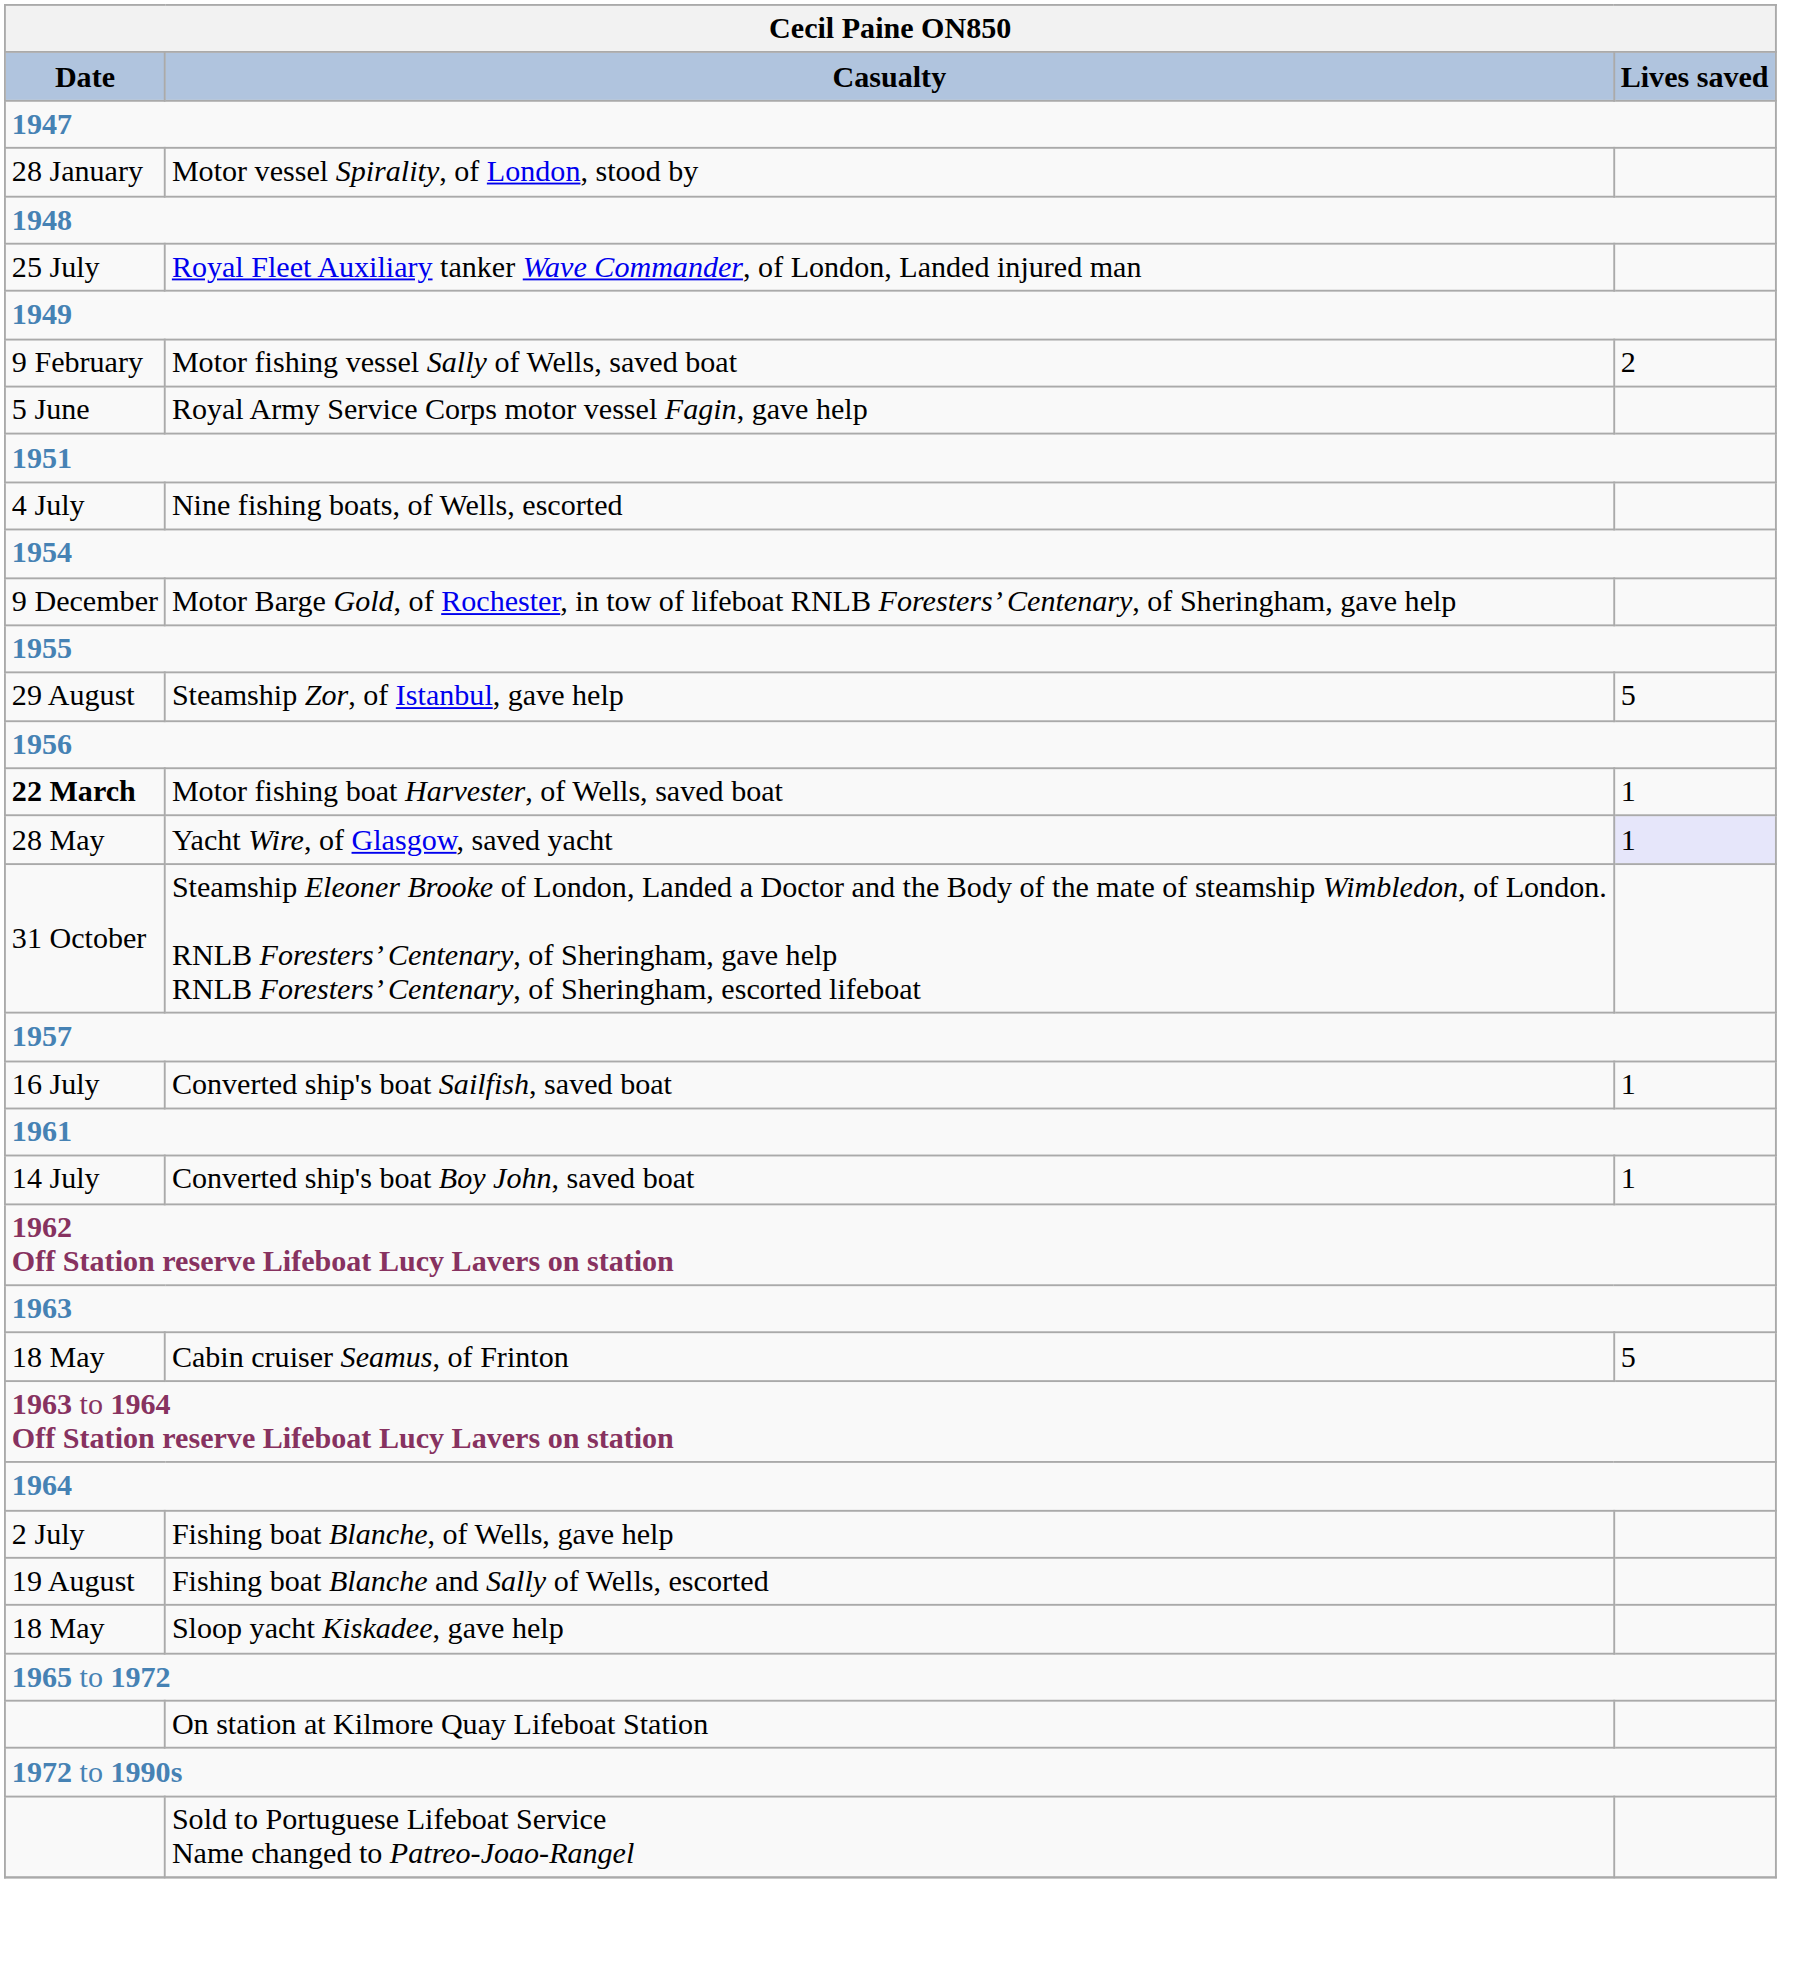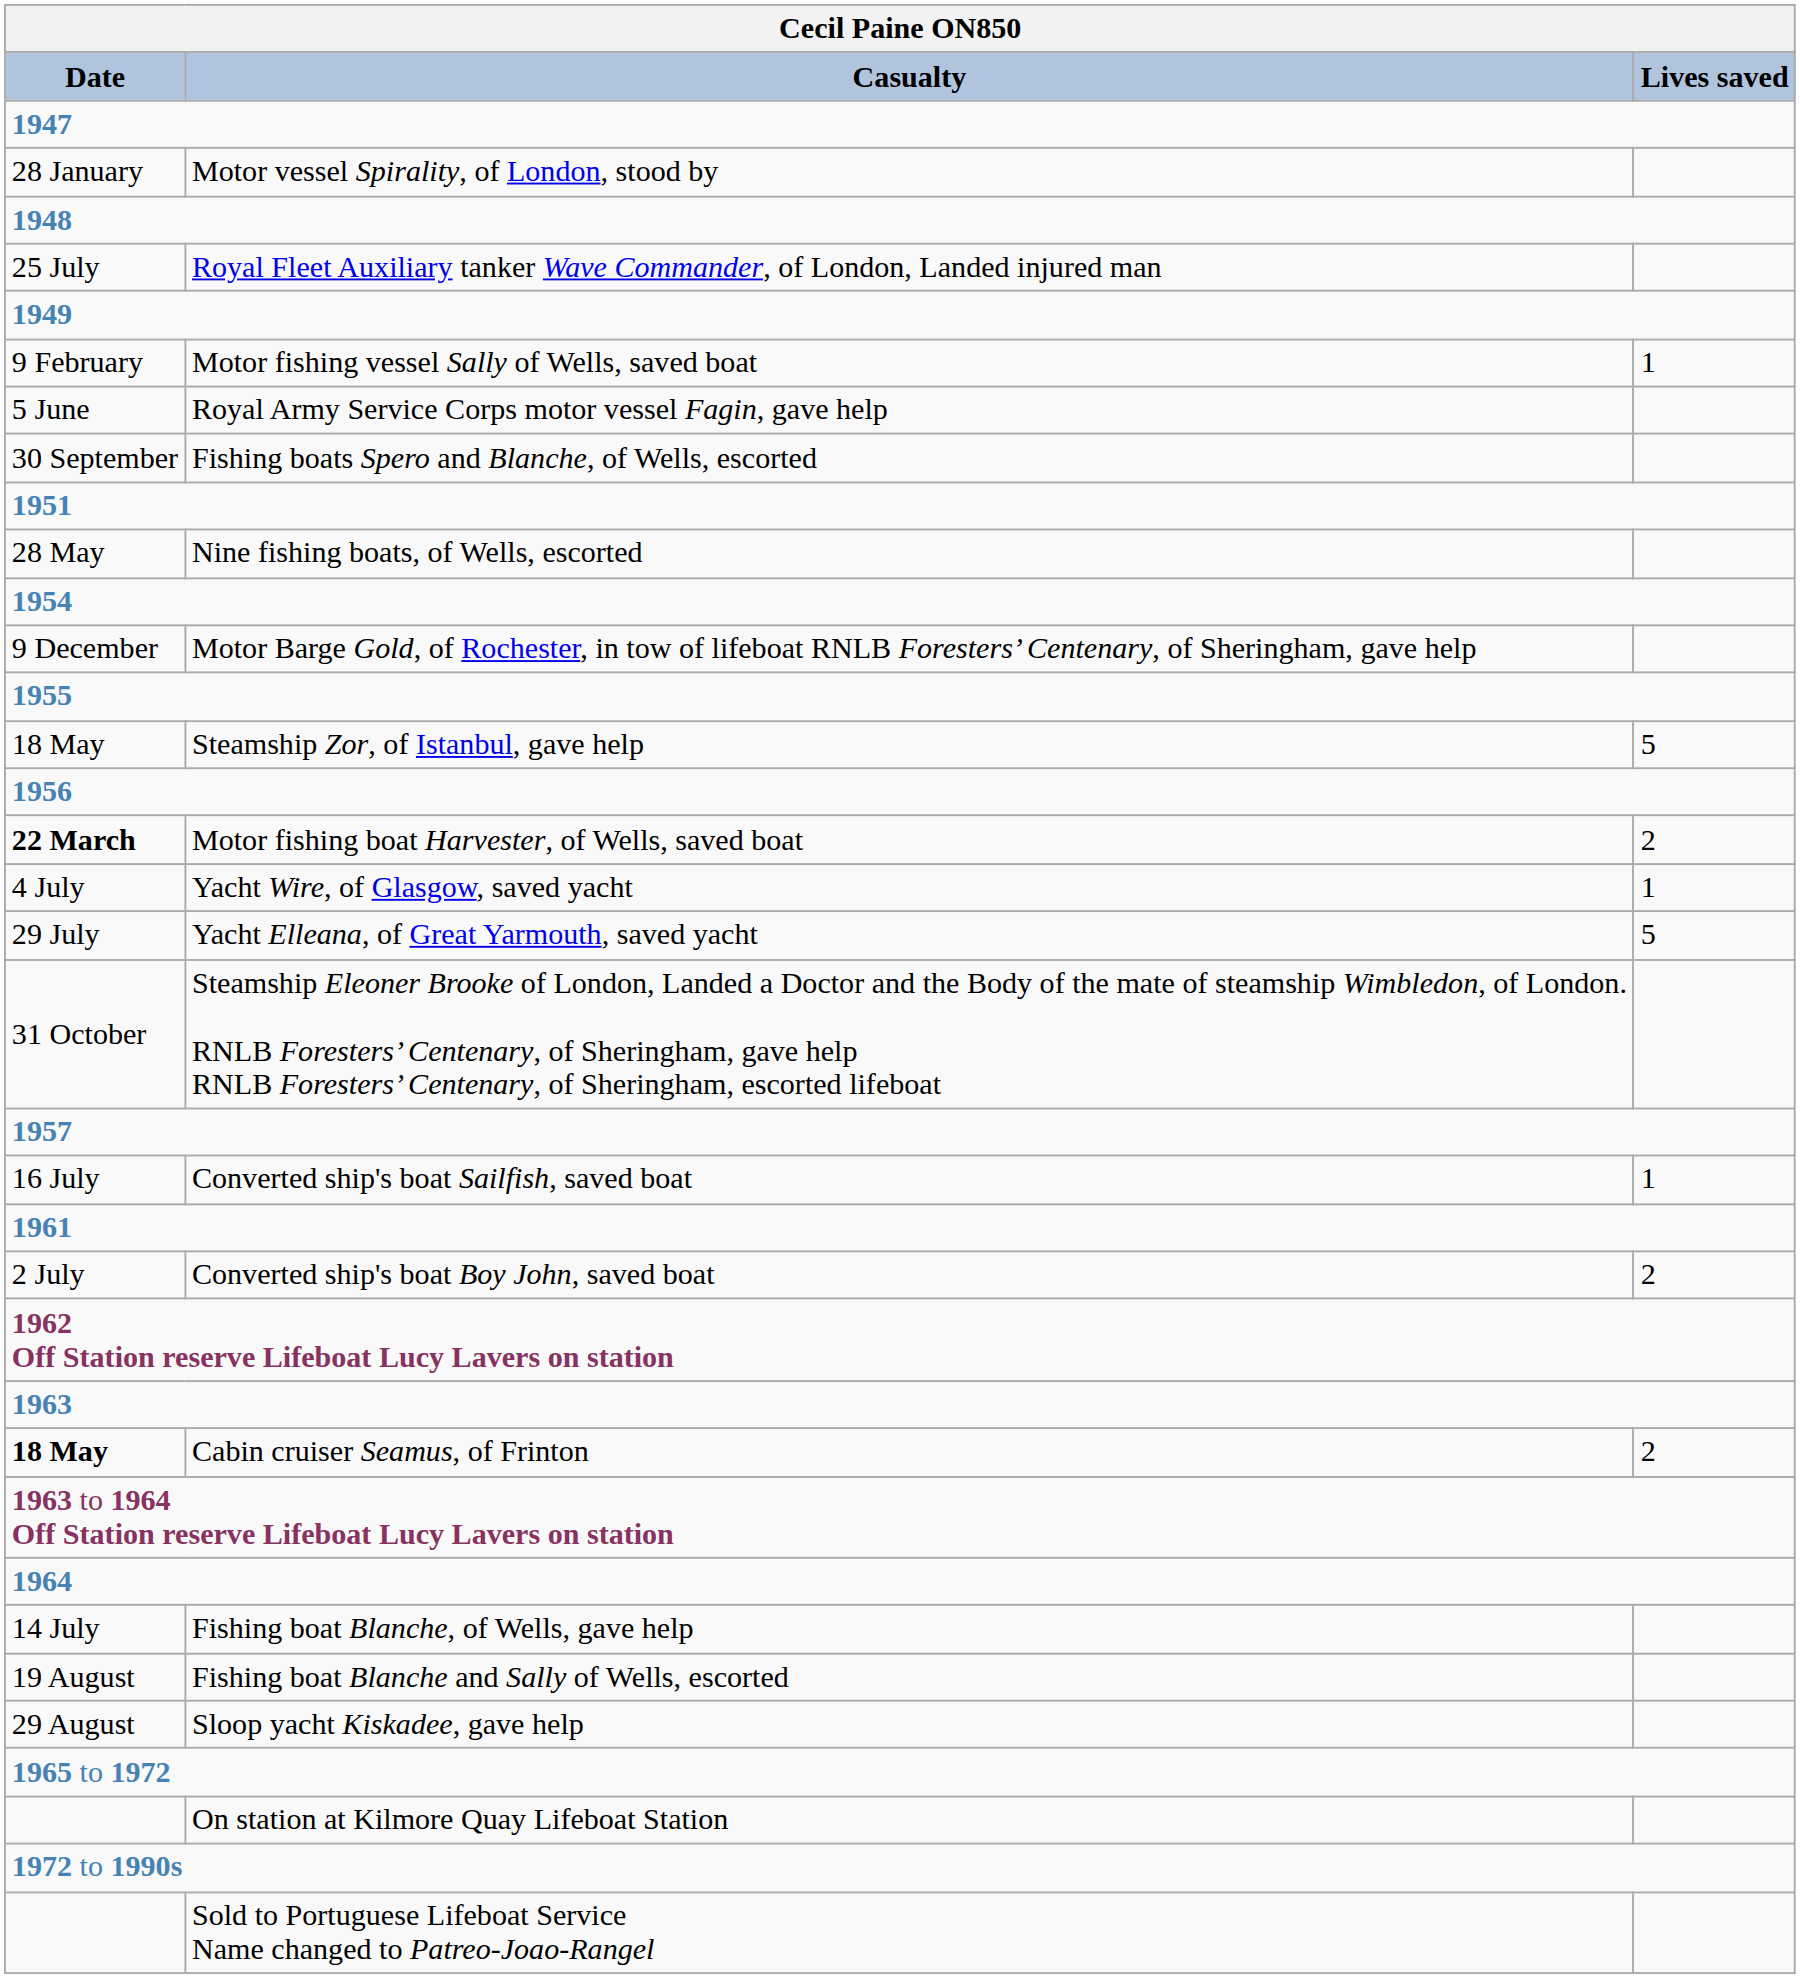Motor fishing vessel Sally of Wells, saved boat | Lives saved: 2 -> 1
+ row: 30 September | Fishing boats Spero and Blanche, of Wells, escorted
Nine fishing boats, of Wells, escorted | Date: 4 July -> 28 May
Steamship Zor, of Istanbul, gave help | Date: 29 August -> 18 May
Motor fishing boat Harvester, of Wells, saved boat | Lives saved: 1 -> 2
Yacht Wire, of Glasgow, saved yacht | Date: 28 May -> 4 July
Yacht Wire, of Glasgow, saved yacht | Lives saved: lavender background -> no background
+ row: 29 July | Yacht Elleana, of Great Yarmouth, saved yacht | 5
Converted ship's boat Boy John, saved boat | Date: 14 July -> 2 July
Converted ship's boat Boy John, saved boat | Lives saved: 1 -> 2
Cabin cruiser Seamus, of Frinton | Date: normal -> bold
Cabin cruiser Seamus, of Frinton | Lives saved: 5 -> 2
Fishing boat Blanche, of Wells, gave help | Date: 2 July -> 14 July
Sloop yacht Kiskadee, gave help | Date: 18 May -> 29 August
